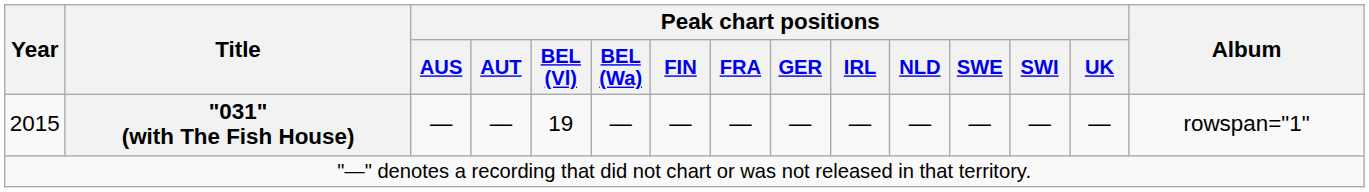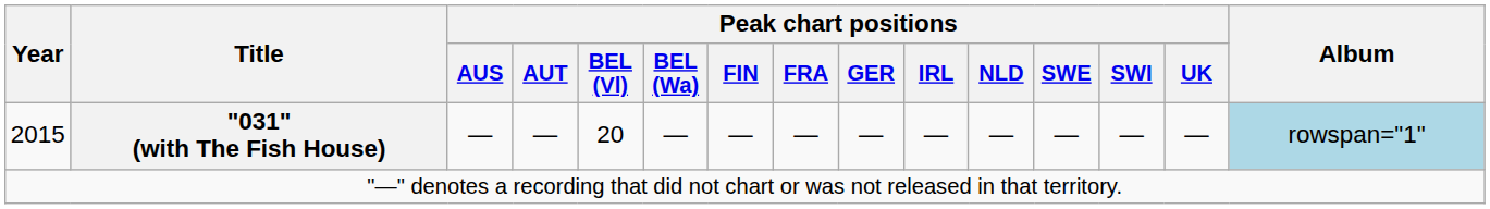2015 | Peak chart positions / BEL (Vl): 19 -> 20
2015 | Album: no background -> lightblue background
